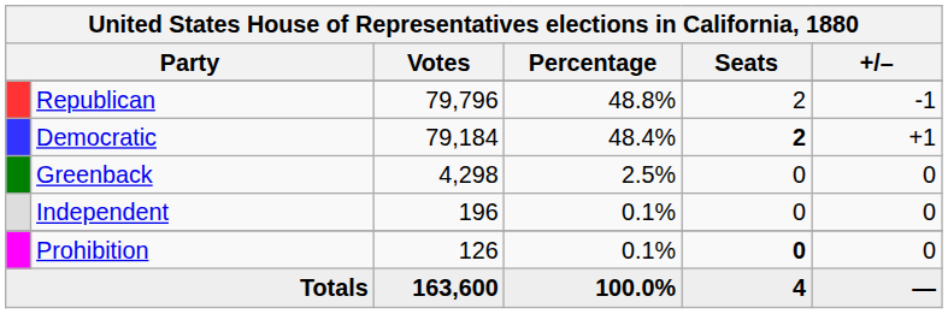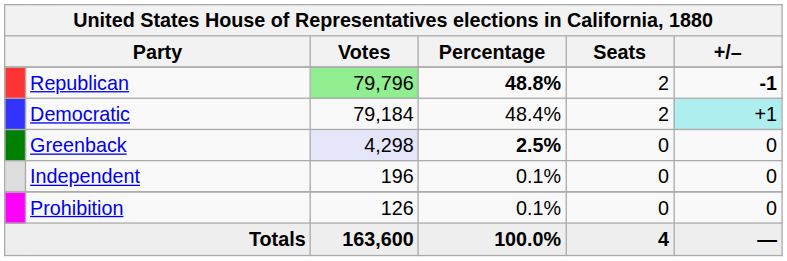Republican | Votes: no background -> lightgreen background
Republican | Percentage: normal -> bold
Republican | +/–: normal -> bold
Democratic | Seats: bold -> normal
Democratic | +/–: no background -> paleturquoise background
Greenback | Votes: no background -> lavender background
Greenback | Percentage: normal -> bold
Prohibition | Seats: bold -> normal
